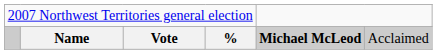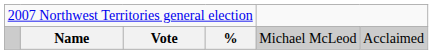Name | column 5: bold -> normal
